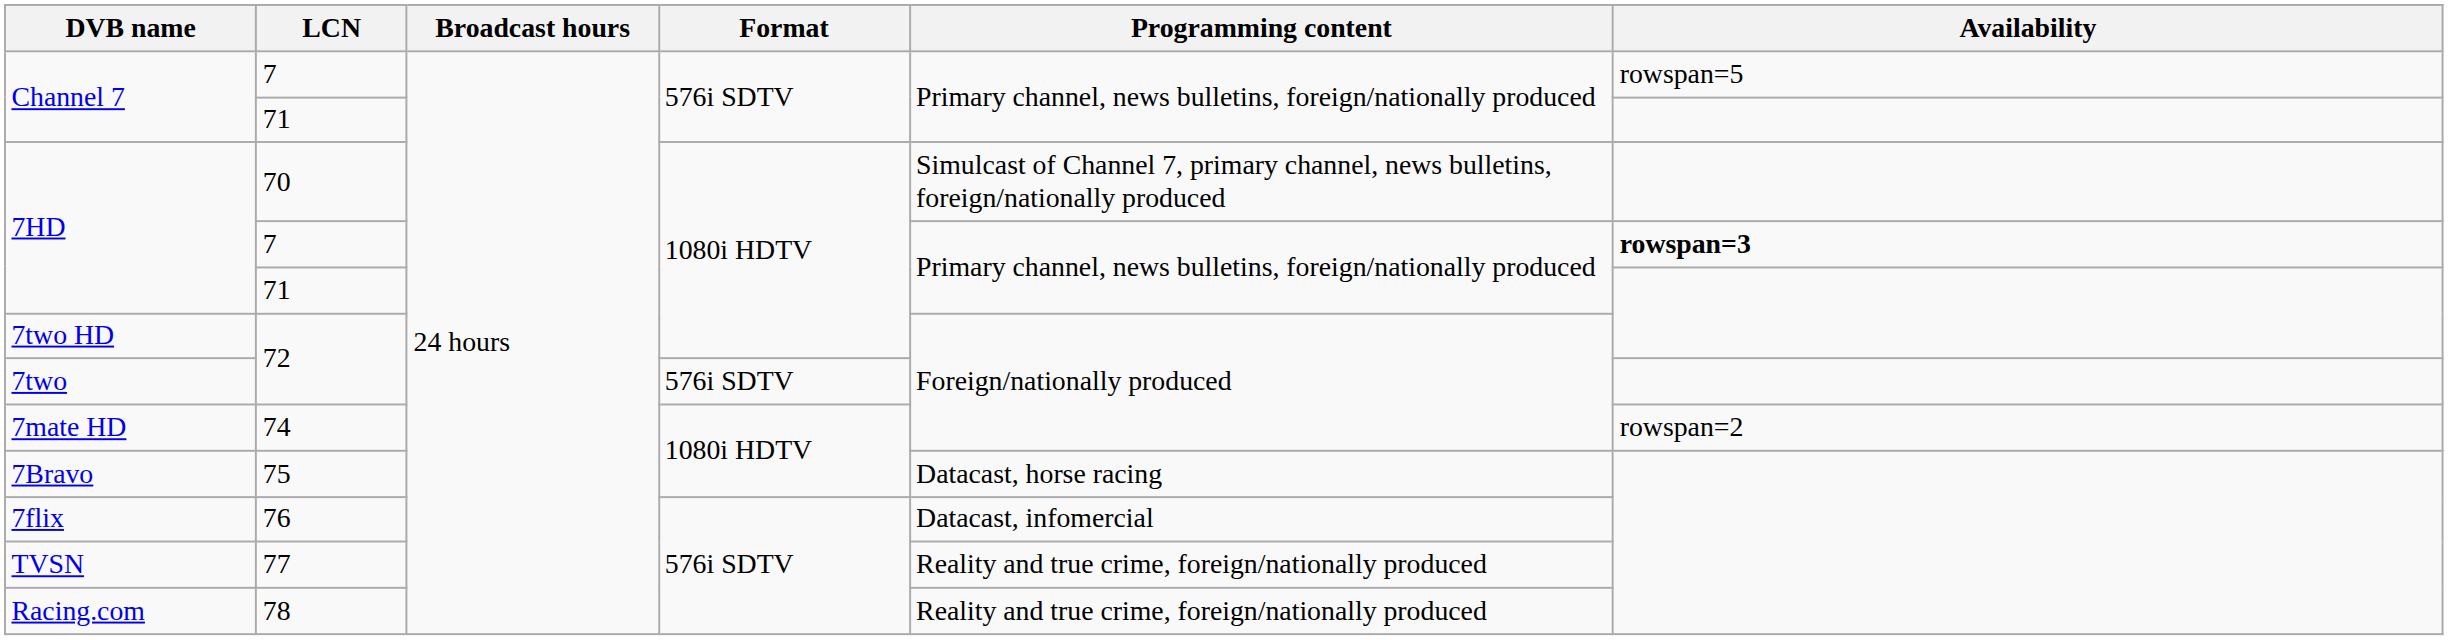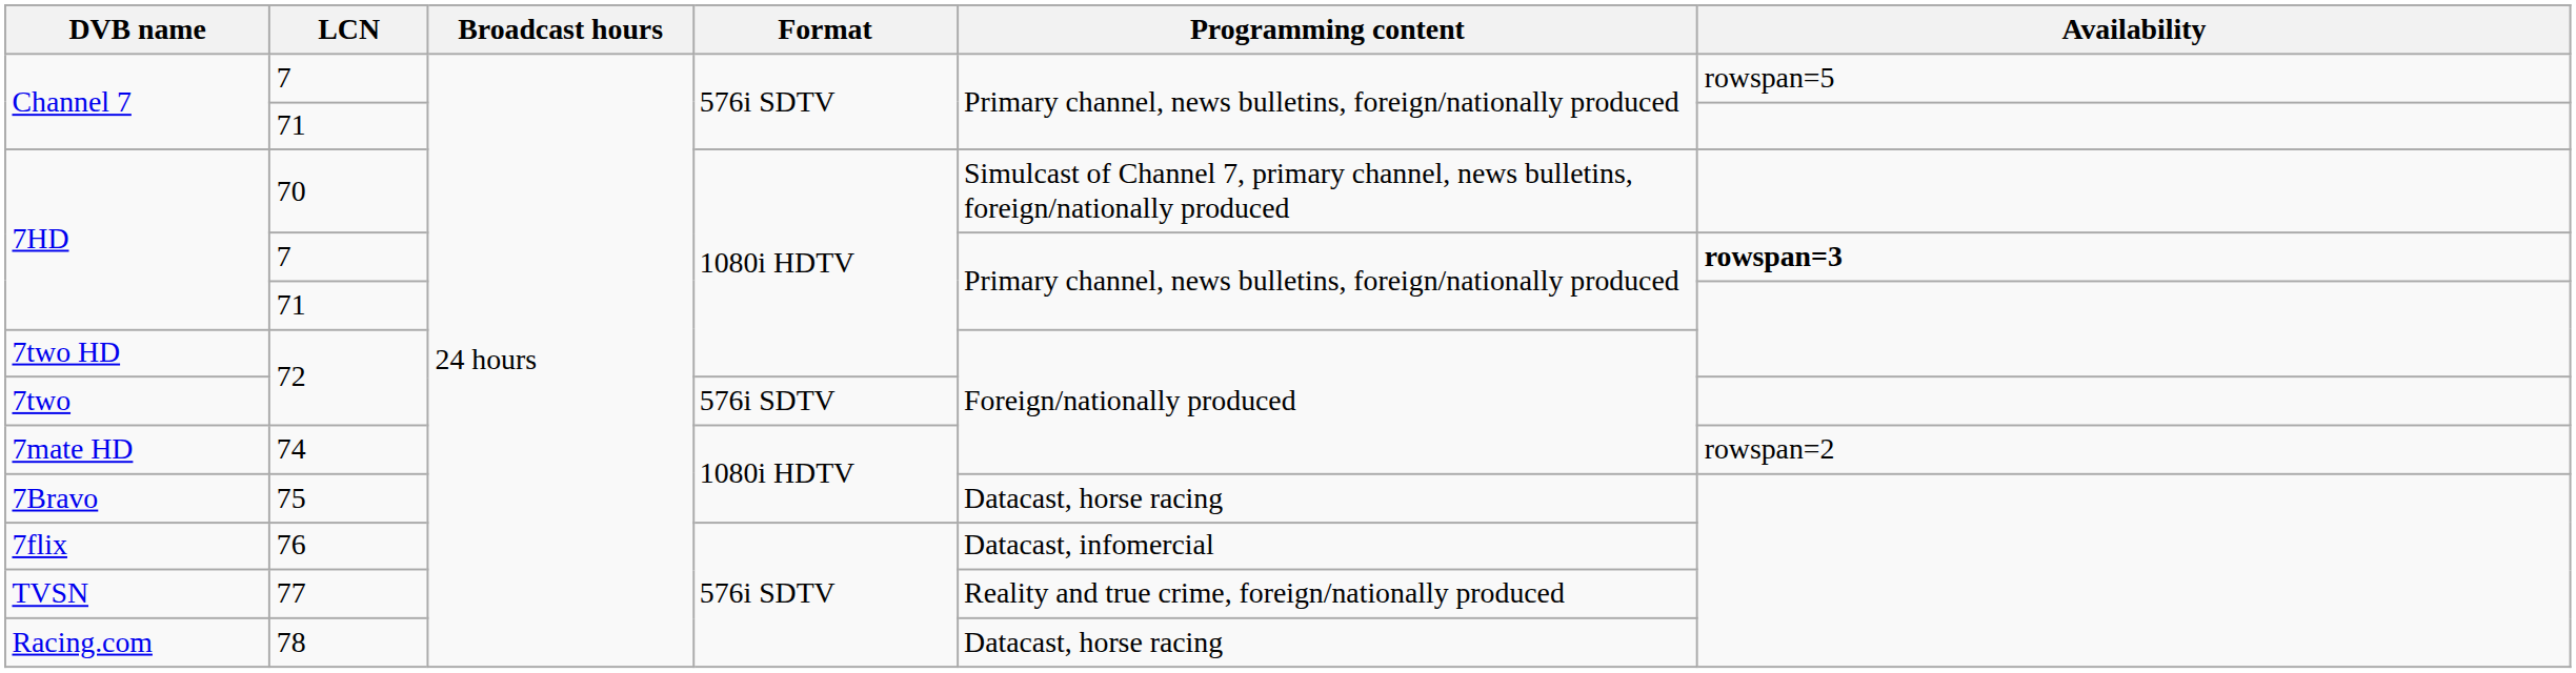Racing.com | Programming content: Reality and true crime, foreign/nationally produced -> Datacast, horse racing
